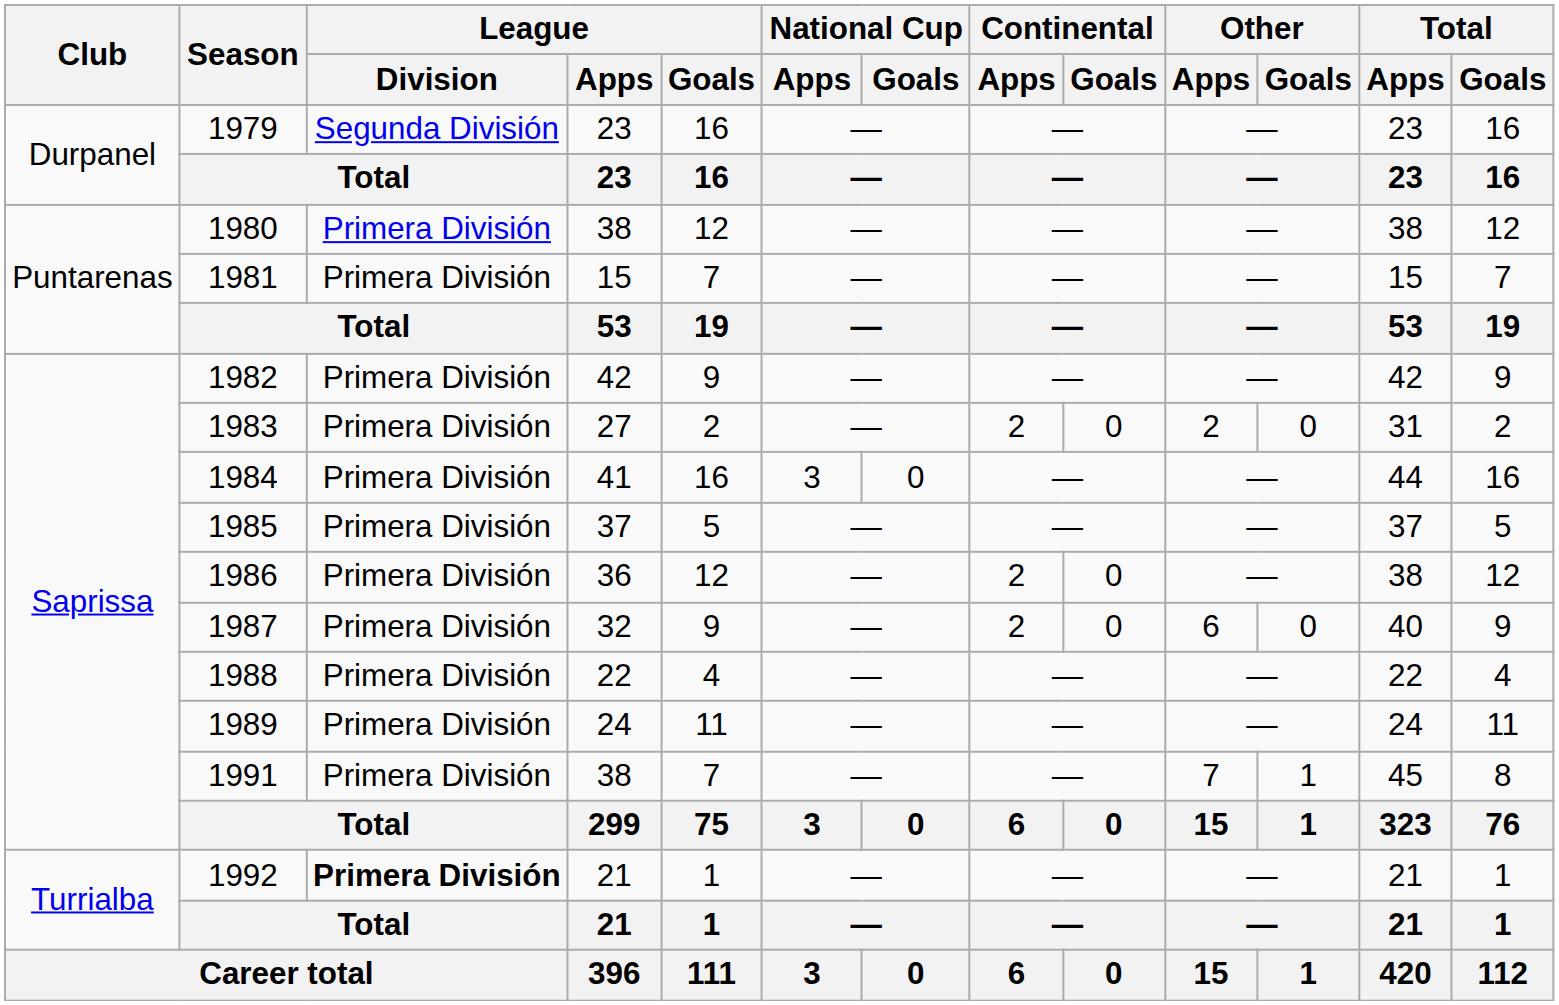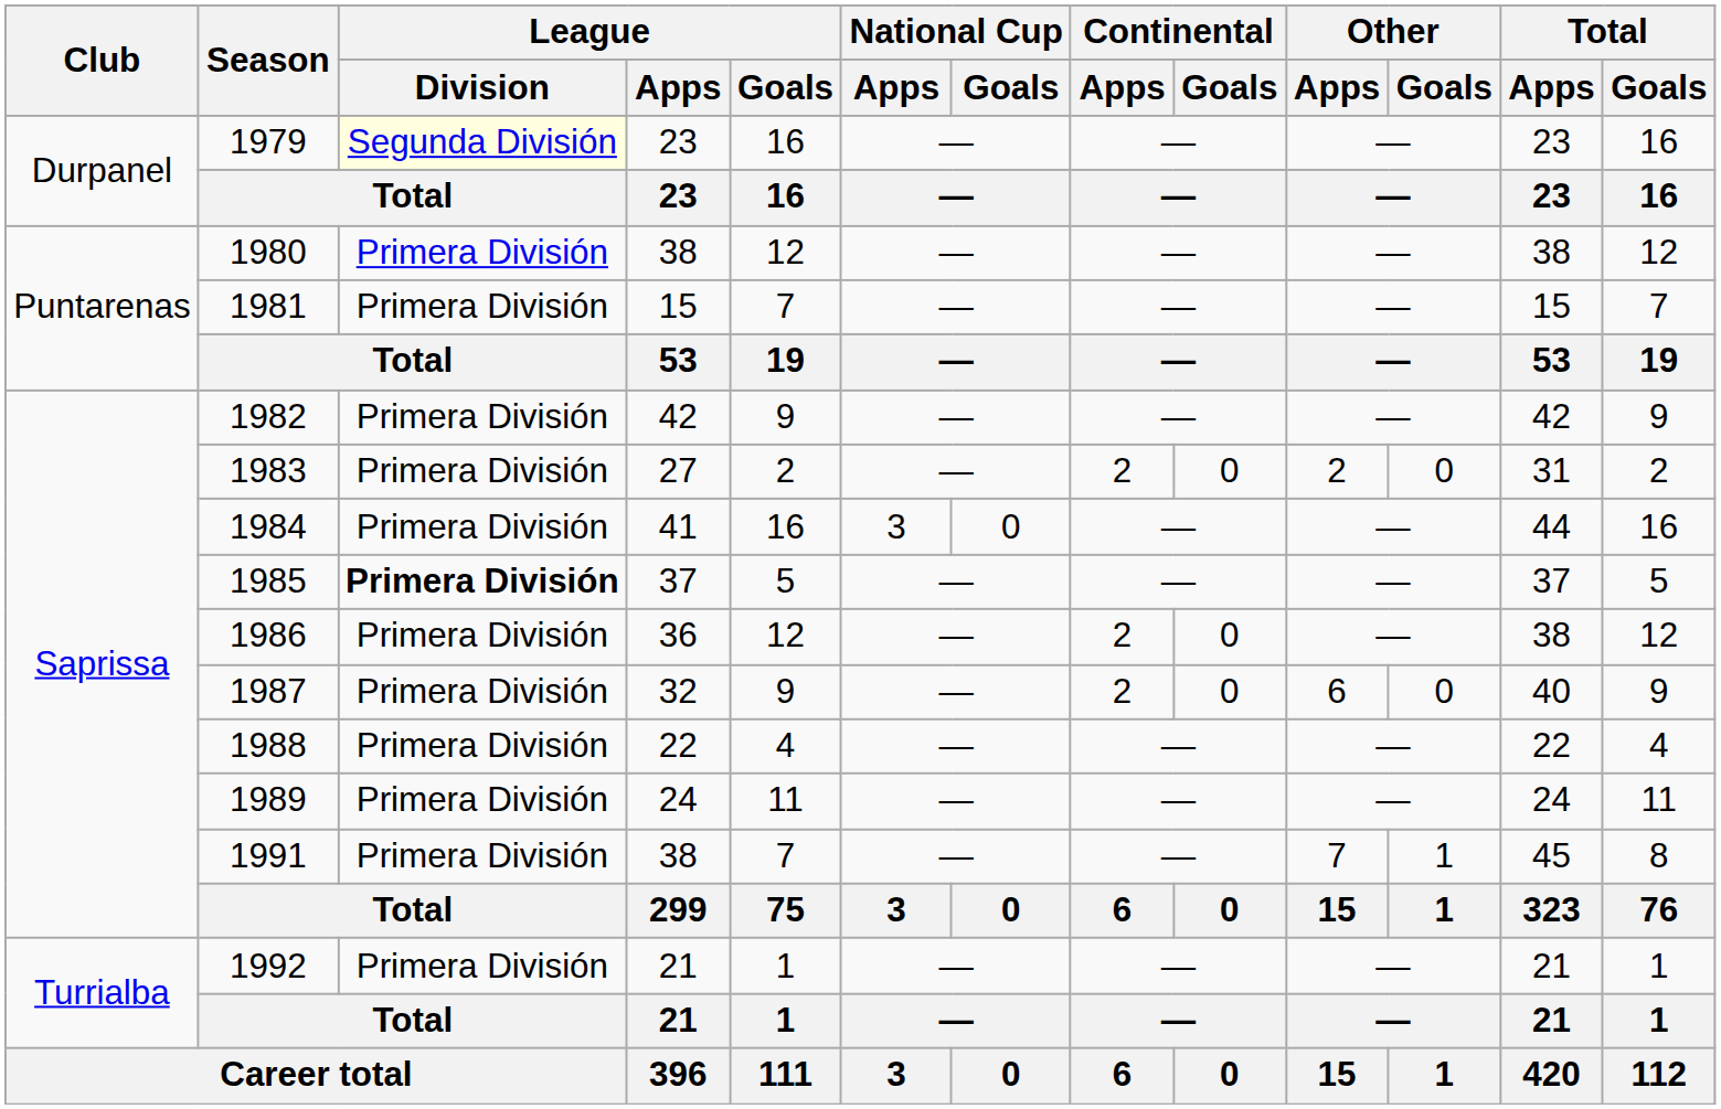1979 | League / Division: no background -> lightyellow background
1985 | League / Division: normal -> bold
1992 | League / Division: bold -> normal
